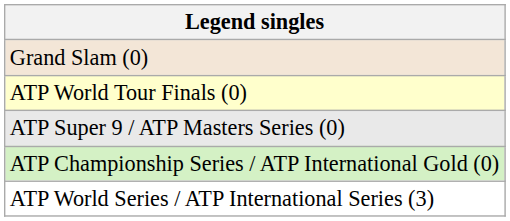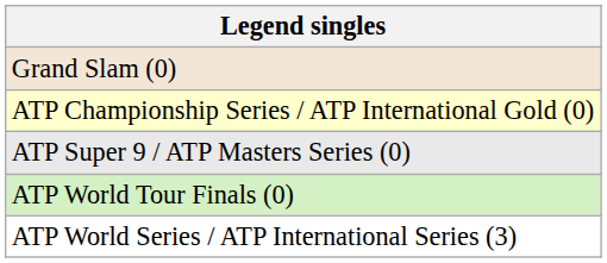row 3 | column 1: ATP World Tour Finals (0) -> ATP Championship Series / ATP International Gold (0)
row 5 | column 1: ATP Championship Series / ATP International Gold (0) -> ATP World Tour Finals (0)
